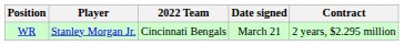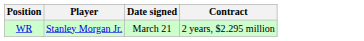- column: 2022 Team | Cincinnati Bengals
